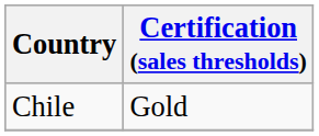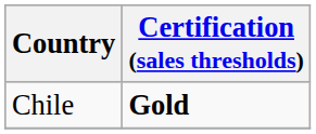Chile | Certification (sales thresholds): normal -> bold
